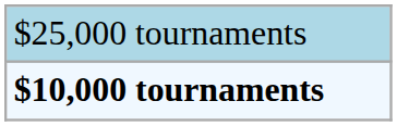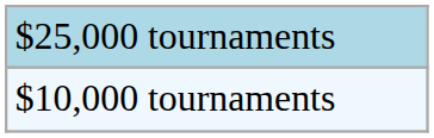row 2 | column 1: bold -> normal
